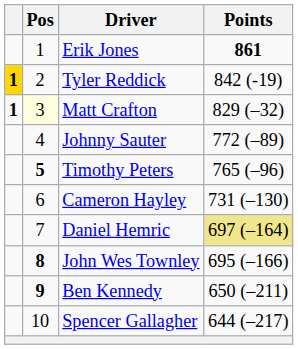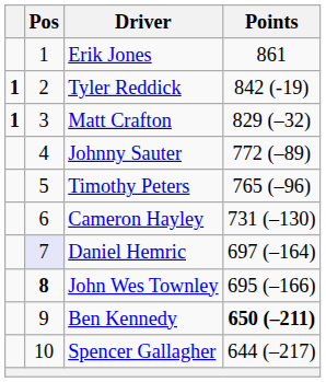Erik Jones | Points: bold -> normal
Tyler Reddick | column 1: gold background -> no background
Matt Crafton | Pos: lightyellow background -> no background
Timothy Peters | Pos: bold -> normal
Daniel Hemric | Pos: no background -> lavender background
Daniel Hemric | Points: khaki background -> no background
Ben Kennedy | Pos: bold -> normal
Ben Kennedy | Points: normal -> bold
